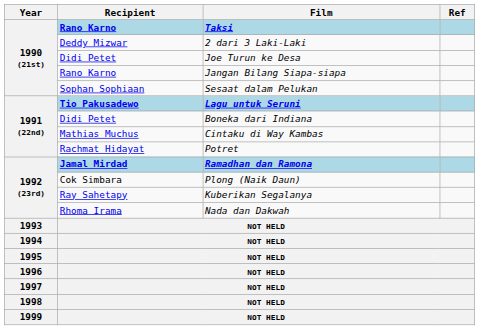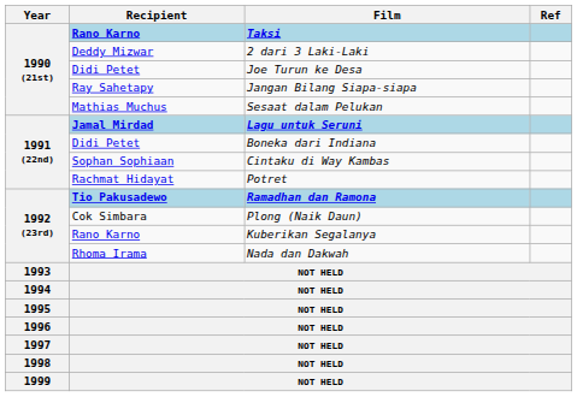Jangan Bilang Siapa-siapa | Recipient: Rano Karno -> Ray Sahetapy
Sesaat dalam Pelukan | Recipient: Sophan Sophiaan -> Mathias Muchus
Lagu untuk Seruni | Recipient: Tio Pakusadewo -> Jamal Mirdad
Cintaku di Way Kambas | Recipient: Mathias Muchus -> Sophan Sophiaan
Ramadhan dan Ramona | Recipient: Jamal Mirdad -> Tio Pakusadewo
Kuberikan Segalanya | Recipient: Ray Sahetapy -> Rano Karno
